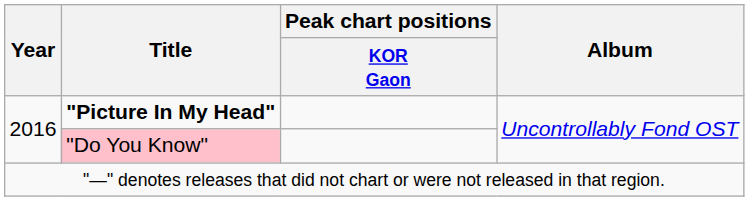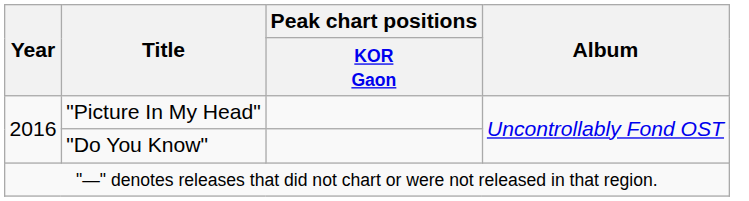"Picture In My Head" | Title: bold -> normal
"Do You Know" | Title: pink background -> no background
